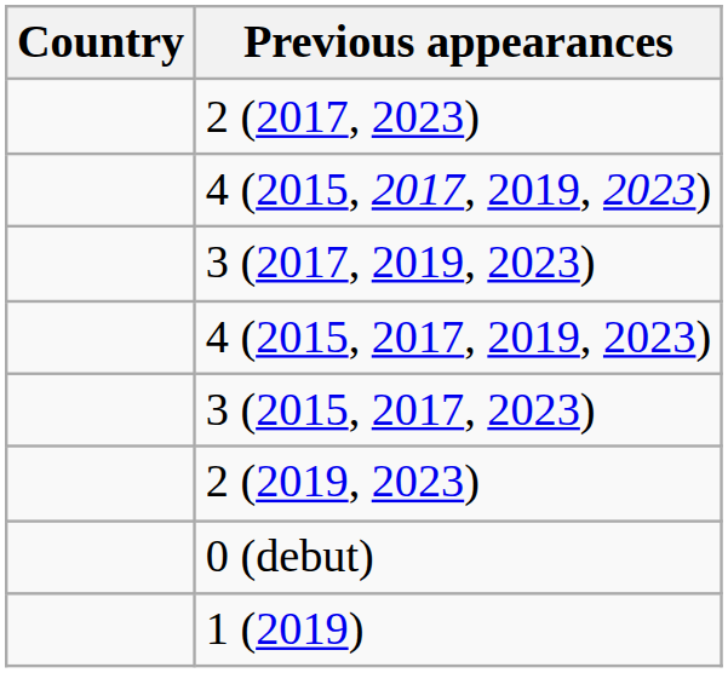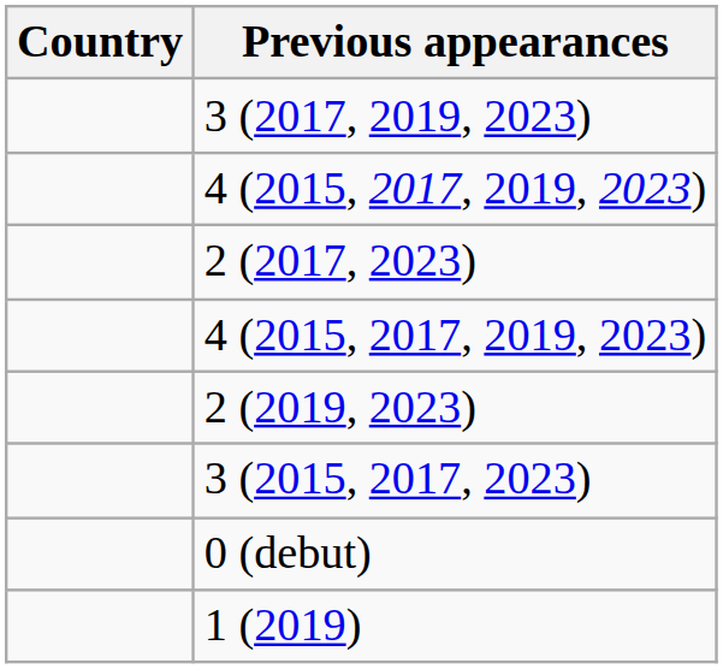row 2 | Previous appearances: 2 (2017, 2023) -> 3 (2017, 2019, 2023)
row 4 | Previous appearances: 3 (2017, 2019, 2023) -> 2 (2017, 2023)
row 6 | Previous appearances: 3 (2015, 2017, 2023) -> 2 (2019, 2023)
row 7 | Previous appearances: 2 (2019, 2023) -> 3 (2015, 2017, 2023)
